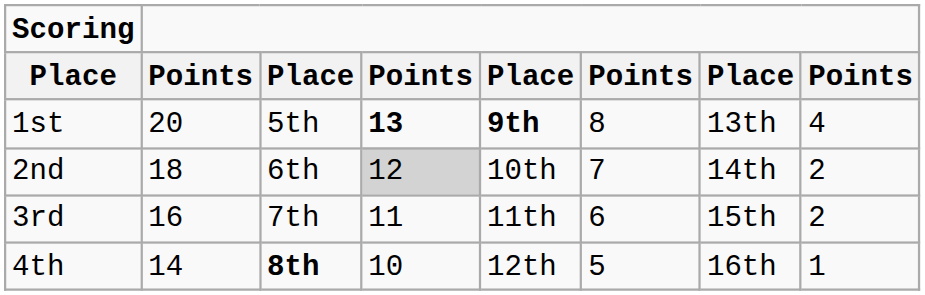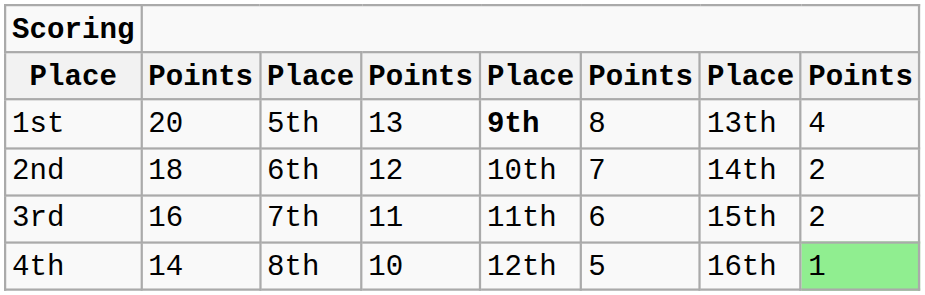1st | column 4: bold -> normal
2nd | column 4: lightgrey background -> no background
4th | column 3: bold -> normal
4th | column 8: no background -> lightgreen background
